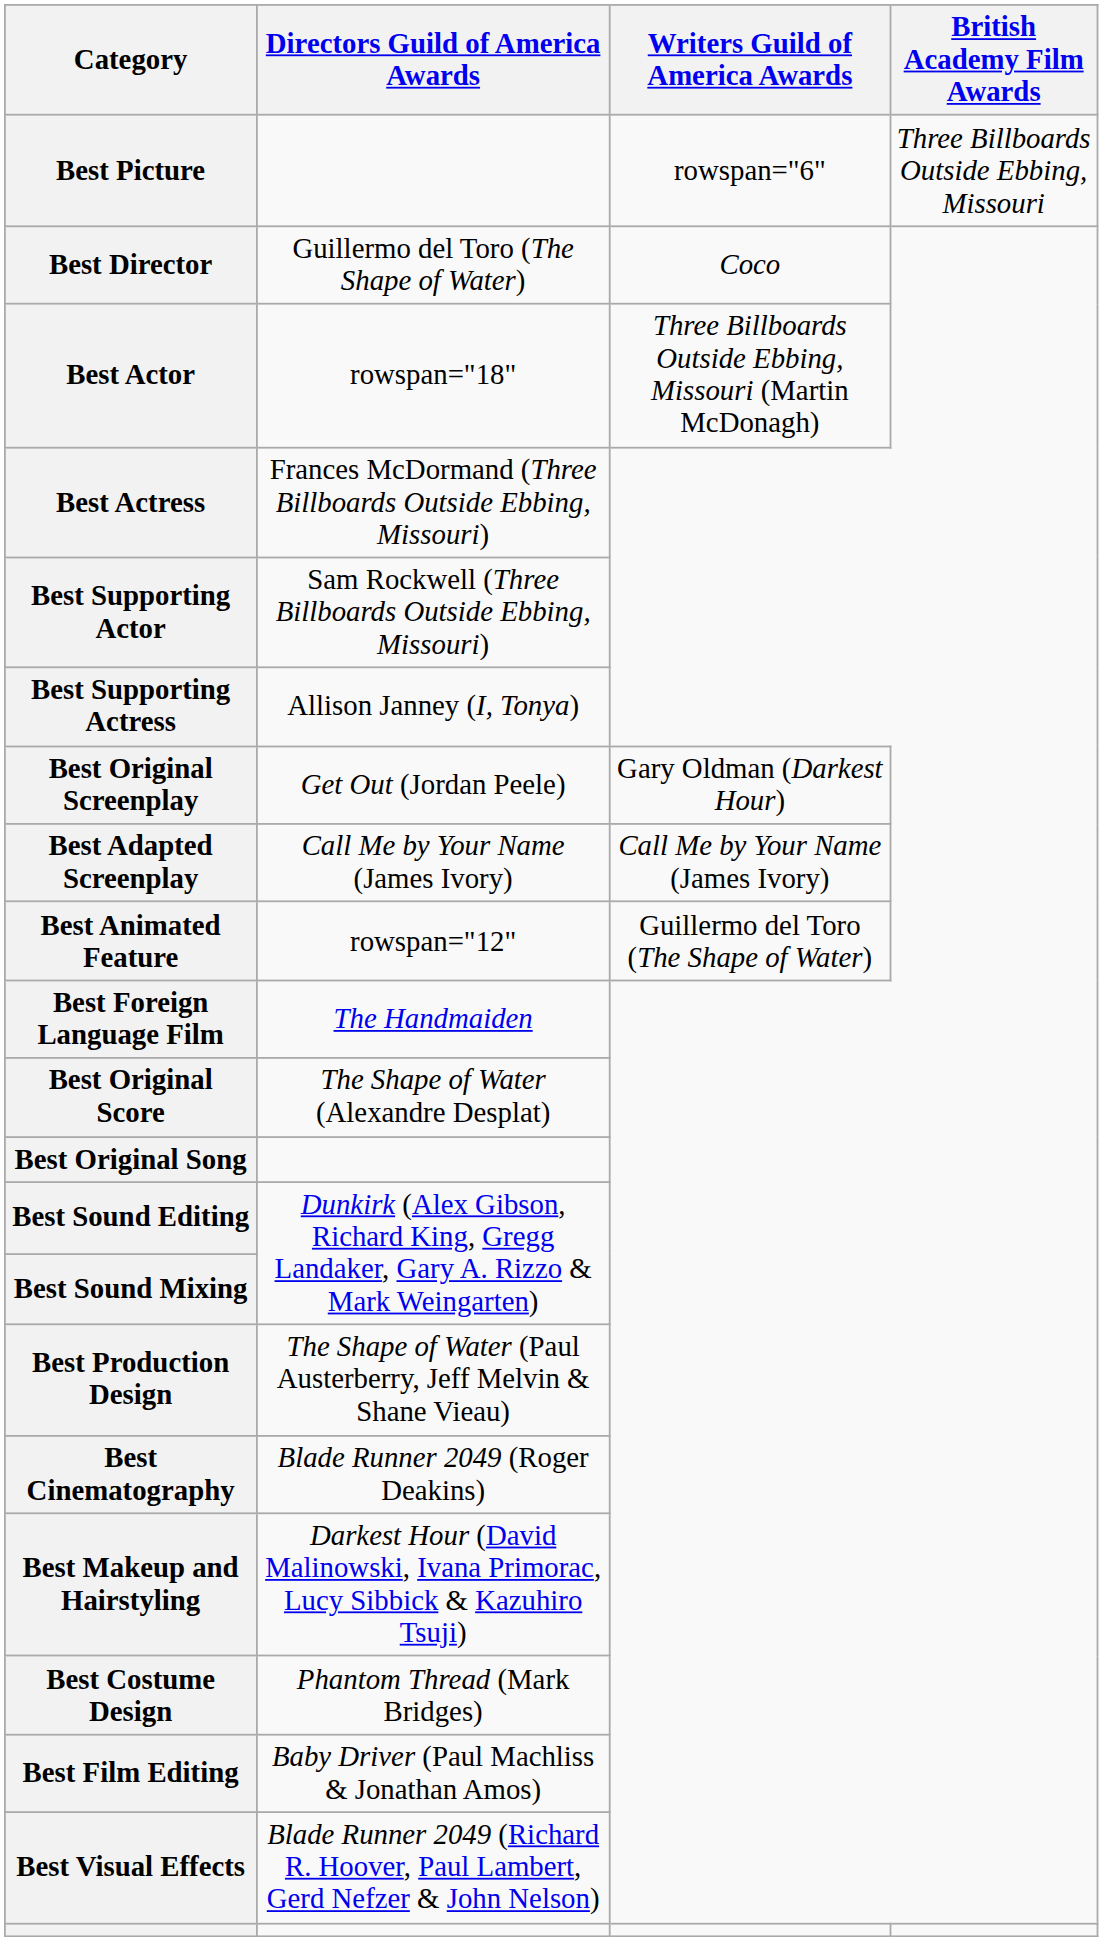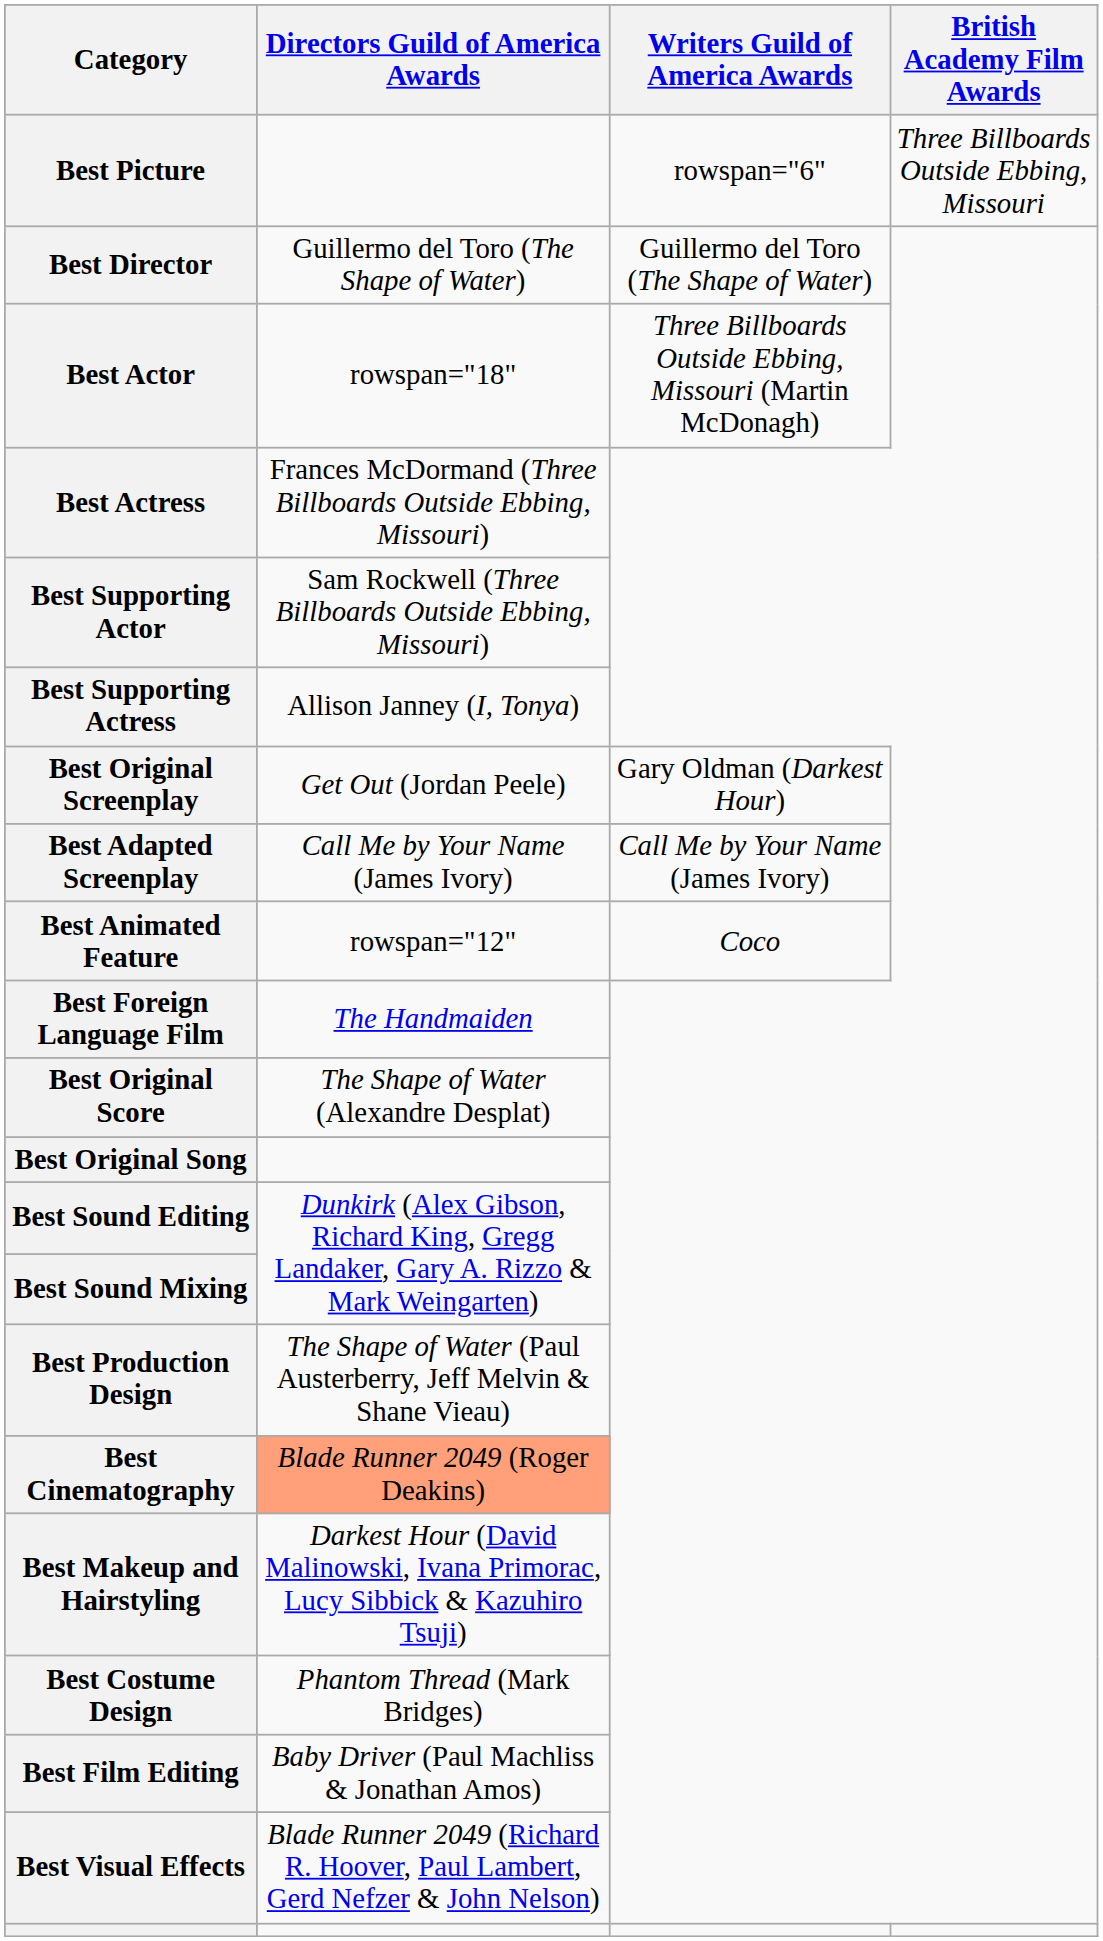Best Director | Writers Guild of America Awards: Coco -> Guillermo del Toro (The Shape of Water)
Best Animated Feature | Writers Guild of America Awards: Guillermo del Toro (The Shape of Water) -> Coco
Best Cinematography | Directors Guild of America Awards: no background -> lightsalmon background
